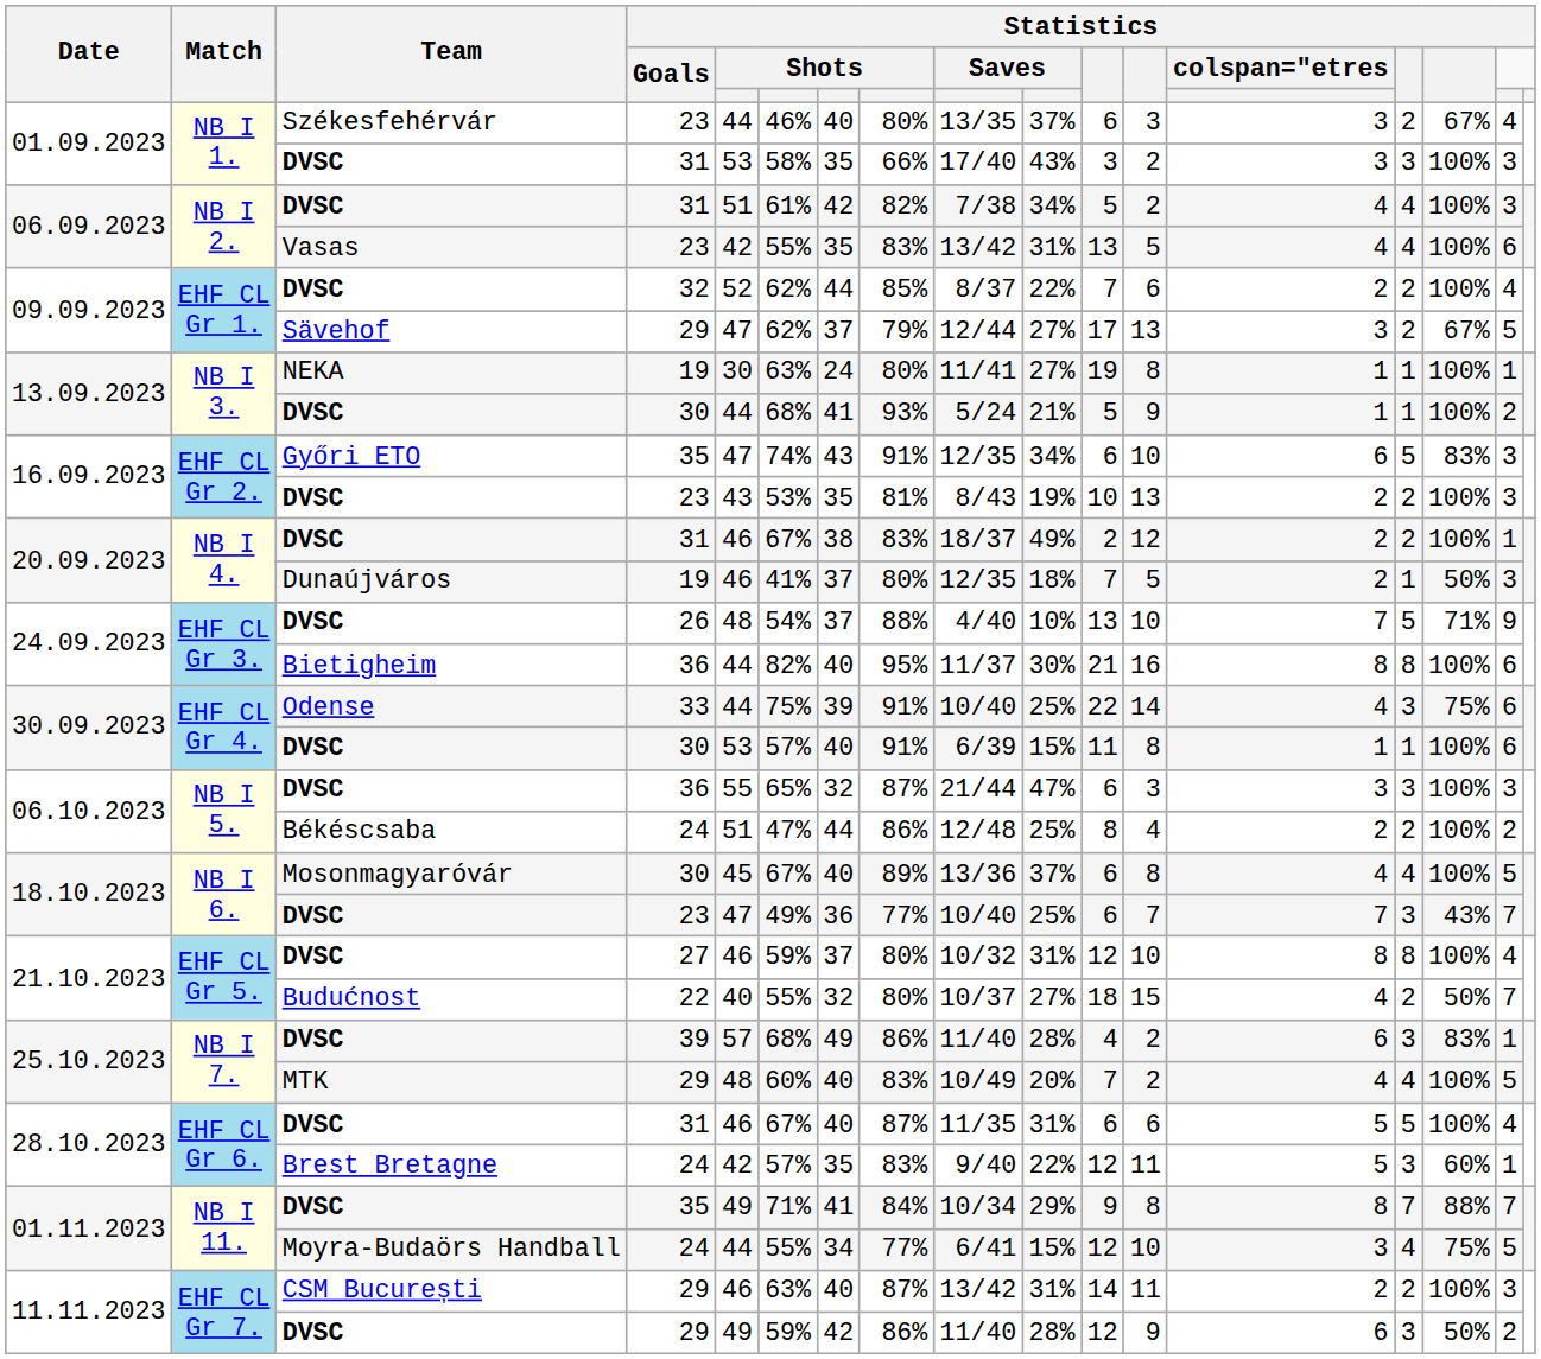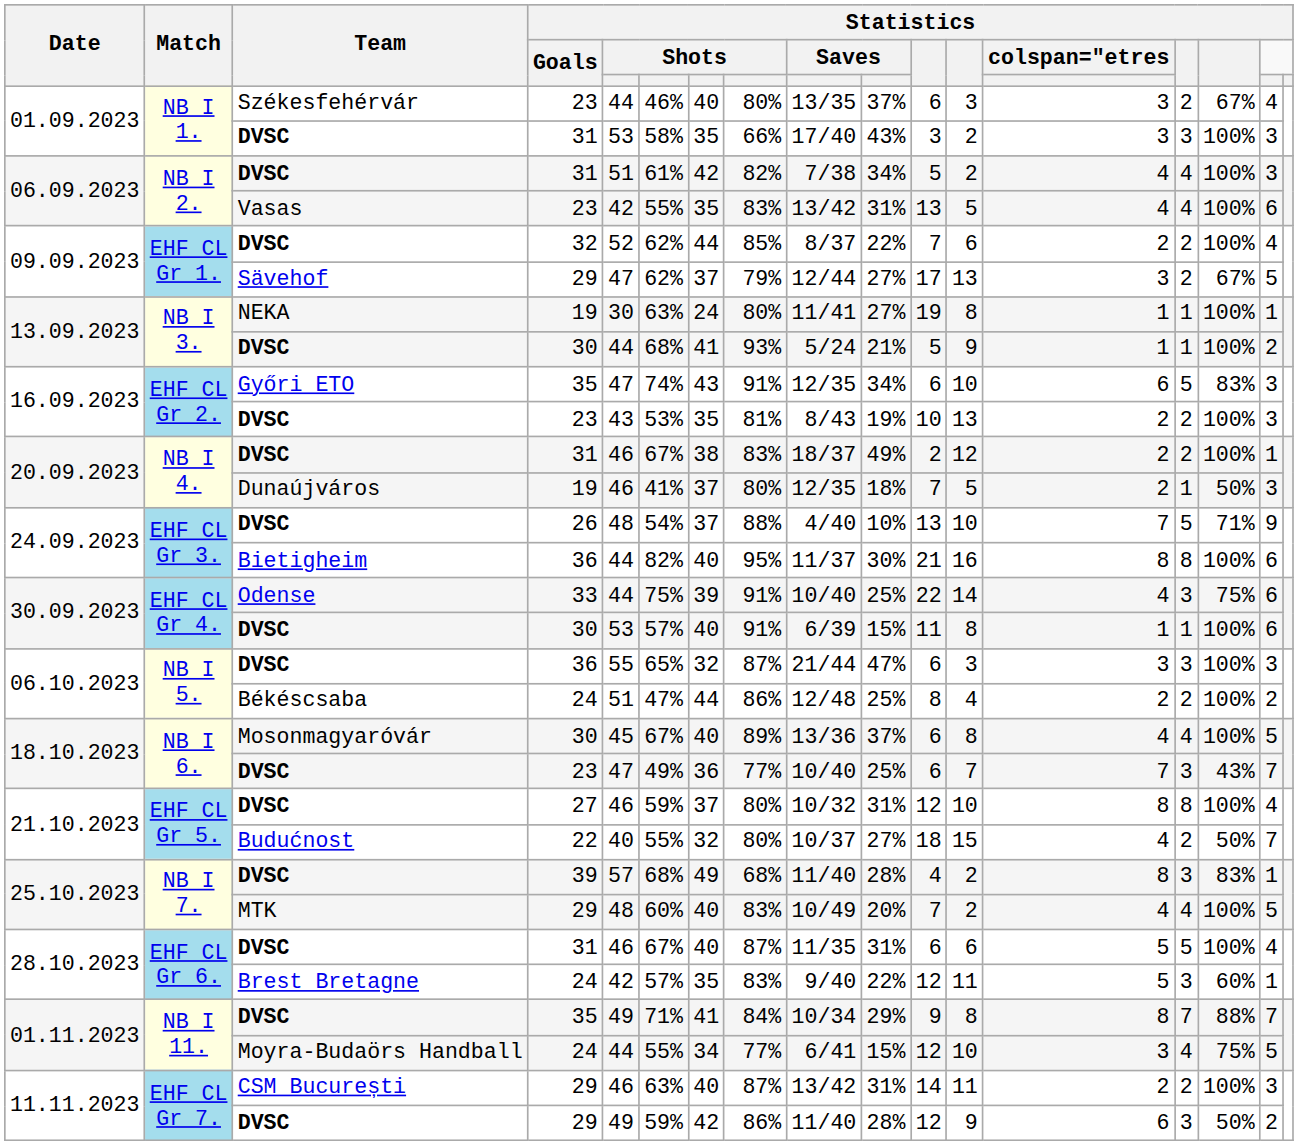25.10.2023 / DVSC | column 8: 86% -> 68%
25.10.2023 / DVSC | Statistics / colspan="etres: 6 -> 8
